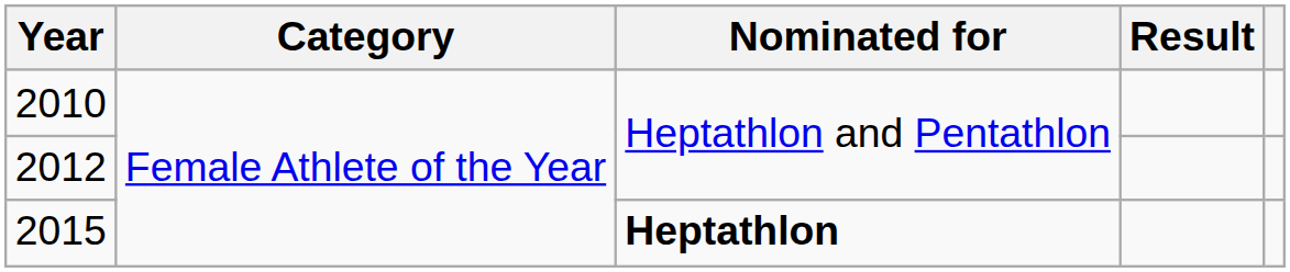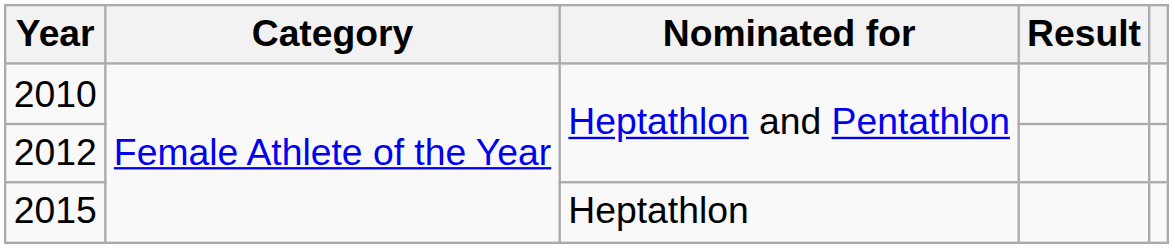2015 | Nominated for: bold -> normal
